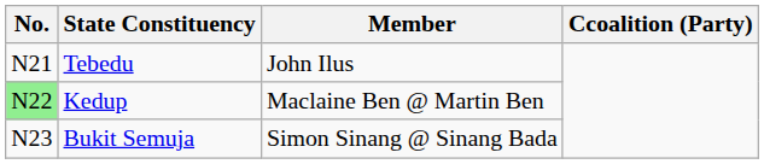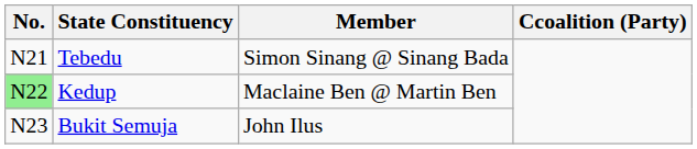Tebedu | Member: John Ilus -> Simon Sinang @ Sinang Bada
Bukit Semuja | Member: Simon Sinang @ Sinang Bada -> John Ilus
